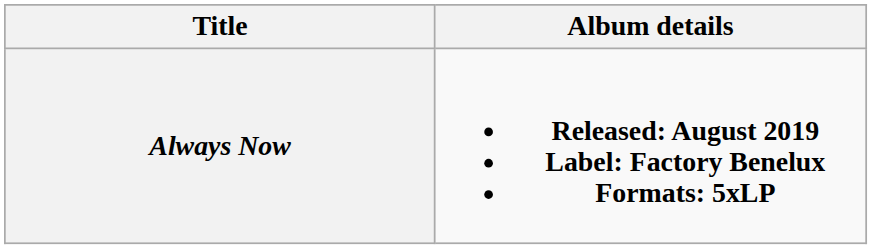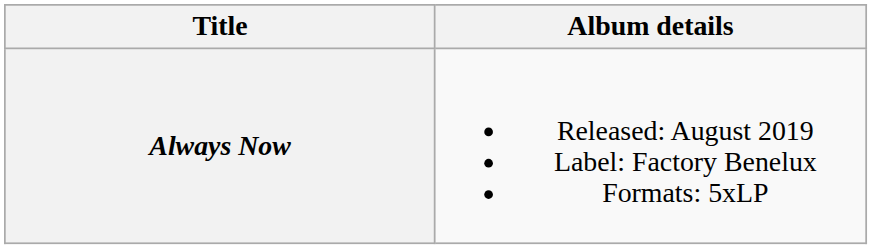Always Now | Album details: bold -> normal
